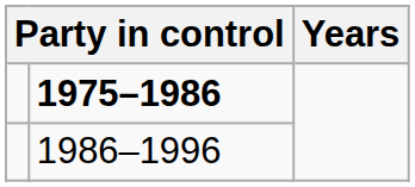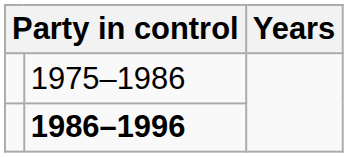1975–1986 | column 2: bold -> normal
1986–1996 | column 2: normal -> bold
